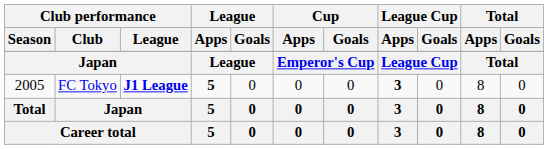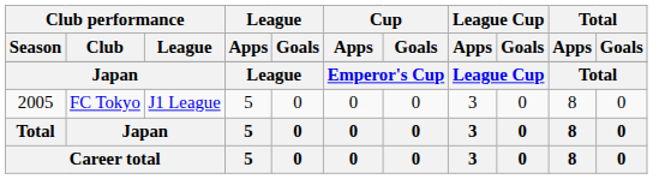FC Tokyo | Club performance / League: bold -> normal
FC Tokyo | League / Apps: bold -> normal
FC Tokyo | League Cup / Apps: bold -> normal
